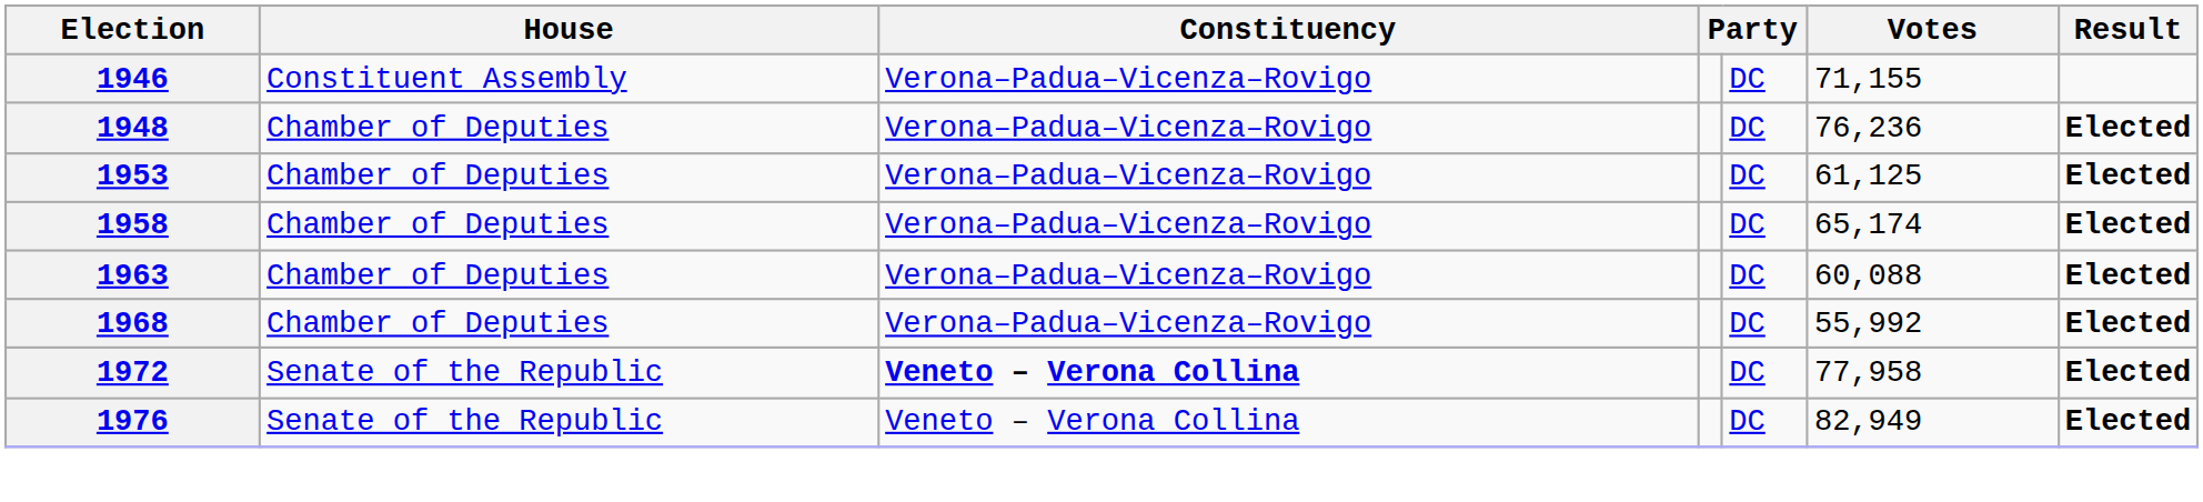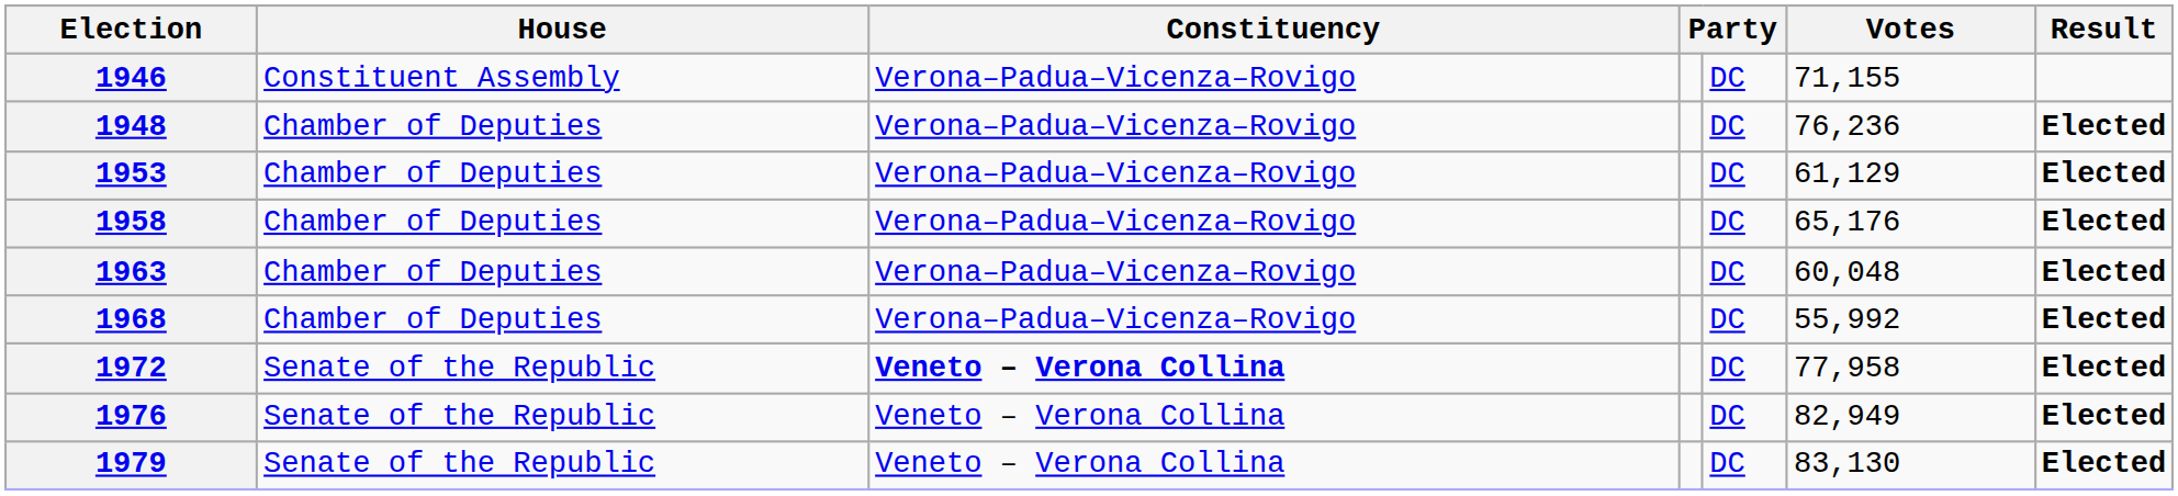1953 | Votes: 61,125 -> 61,129
1958 | Votes: 65,174 -> 65,176
1963 | Votes: 60,088 -> 60,048
+ row: 1979 | Senate of the Republic | Veneto – Verona Collina | DC | 83,130 | Elected
